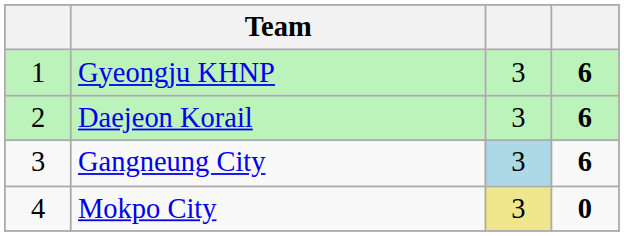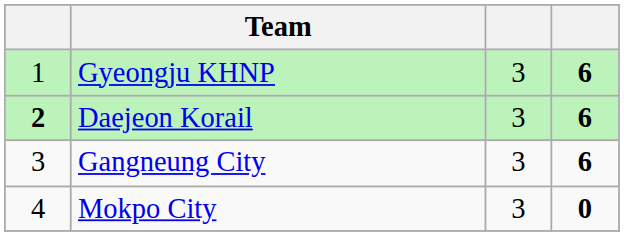Daejeon Korail | column 1: normal -> bold
Gangneung City | column 3: lightblue background -> no background
Mokpo City | column 3: khaki background -> no background
